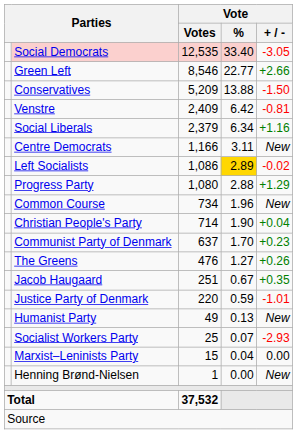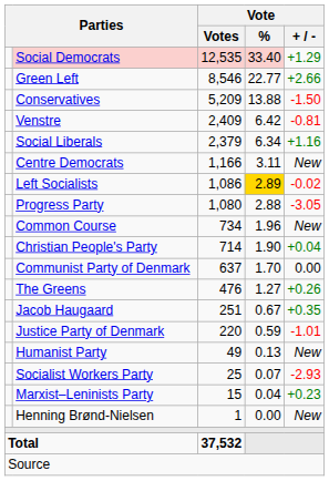Social Democrats | Vote / + / -: -3.05 -> +1.29
Progress Party | Vote / + / -: +1.29 -> -3.05
Communist Party of Denmark | Vote / + / -: +0.23 -> 0.00
Marxist–Leninists Party | Vote / + / -: 0.00 -> +0.23
